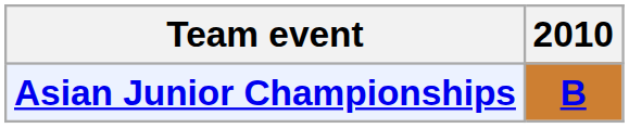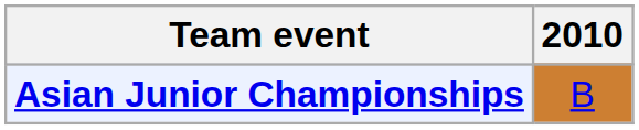Asian Junior Championships | 2010: bold -> normal
